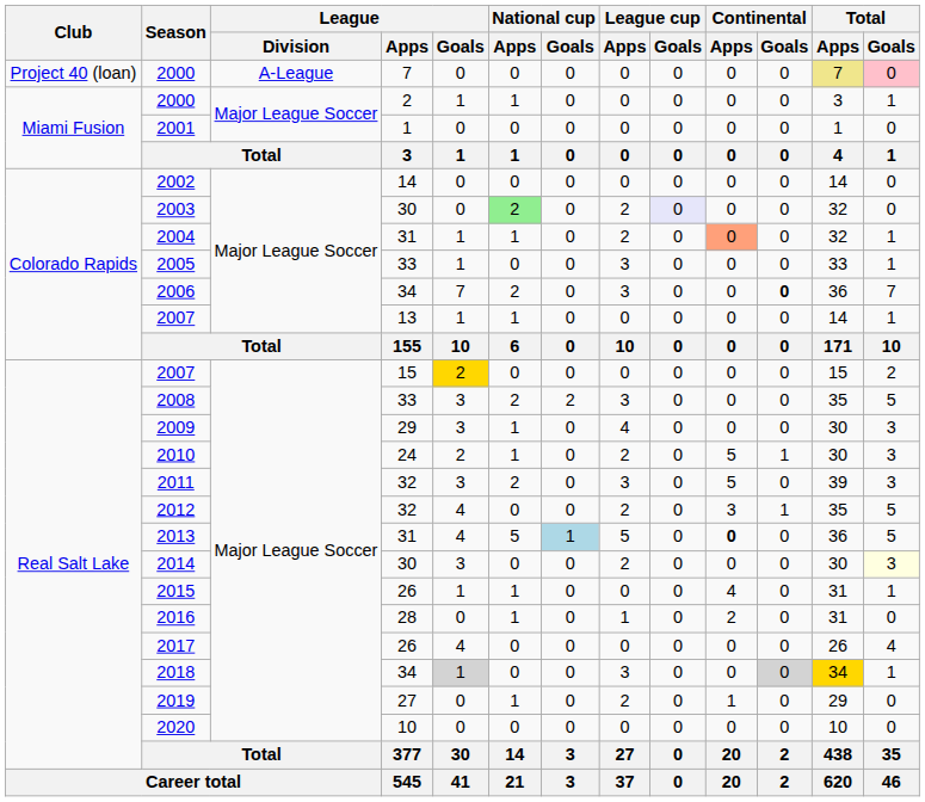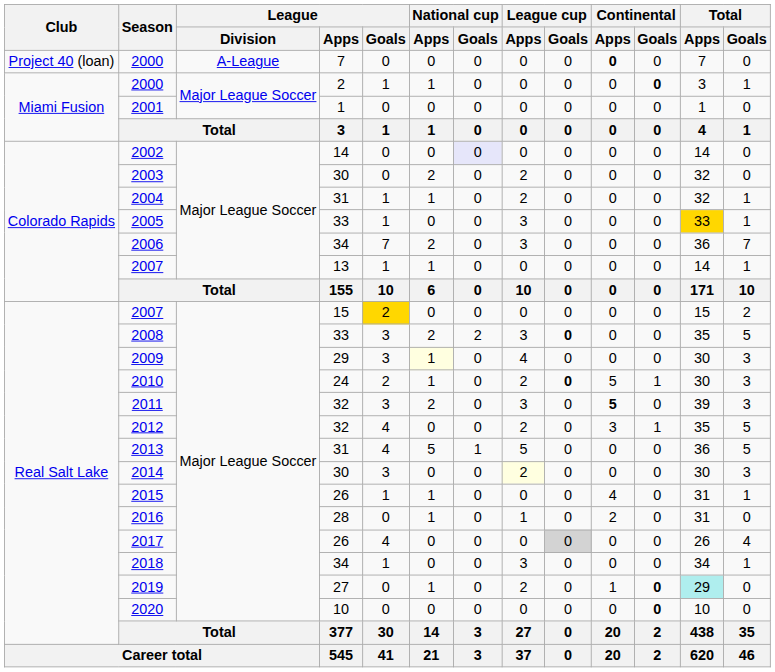2000 / 7 | Continental / Apps: normal -> bold
2000 / 7 | Total / Apps: khaki background -> no background
2000 / 7 | Total / Goals: pink background -> no background
2000 / 2 | Continental / Goals: normal -> bold
2002 | National cup / Goals: no background -> lavender background
2003 | National cup / Apps: lightgreen background -> no background
2003 | League cup / Goals: lavender background -> no background
2004 | Continental / Apps: lightsalmon background -> no background
2005 | Total / Apps: no background -> gold background
2006 | Continental / Goals: bold -> normal
2008 | League cup / Goals: normal -> bold
2009 | National cup / Apps: no background -> lightyellow background
2010 | League cup / Goals: normal -> bold
2011 | Continental / Apps: normal -> bold
2013 | National cup / Goals: lightblue background -> no background
2013 | Continental / Apps: bold -> normal
2014 | League cup / Apps: no background -> lightyellow background
2014 | Total / Goals: lightyellow background -> no background
2017 | League cup / Goals: no background -> lightgrey background
2018 | League / Goals: lightgrey background -> no background
2018 | Continental / Goals: lightgrey background -> no background
2018 | Total / Apps: gold background -> no background
2019 | Continental / Goals: normal -> bold
2019 | Total / Apps: no background -> paleturquoise background
2020 | Continental / Goals: normal -> bold
